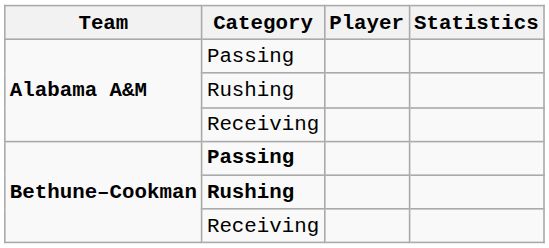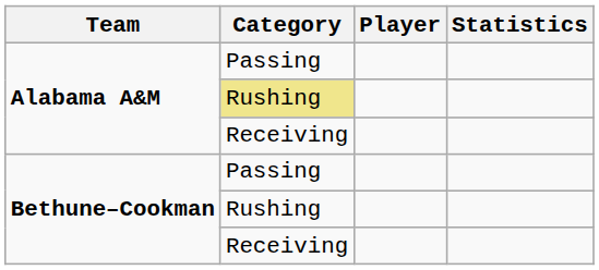Alabama A&M / Rushing | Category: no background -> khaki background
Bethune–Cookman / Passing | Category: bold -> normal
Bethune–Cookman / Rushing | Category: bold -> normal
